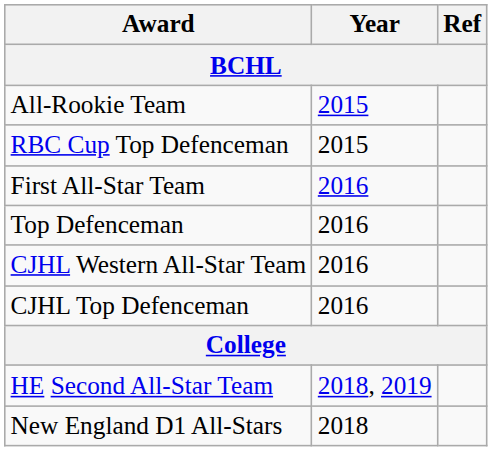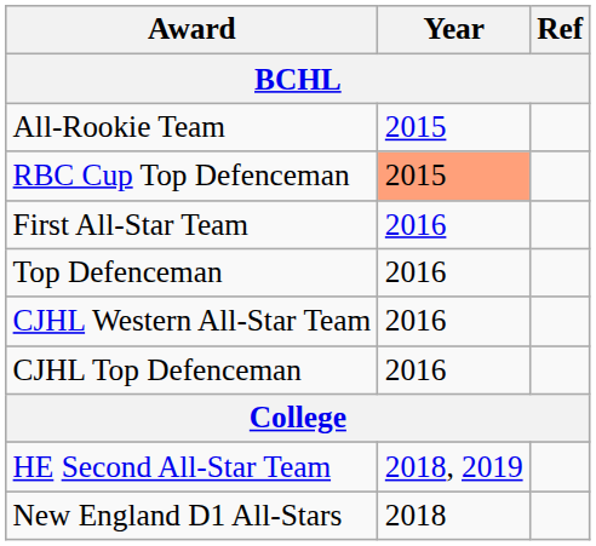RBC Cup Top Defenceman | Year: no background -> lightsalmon background
